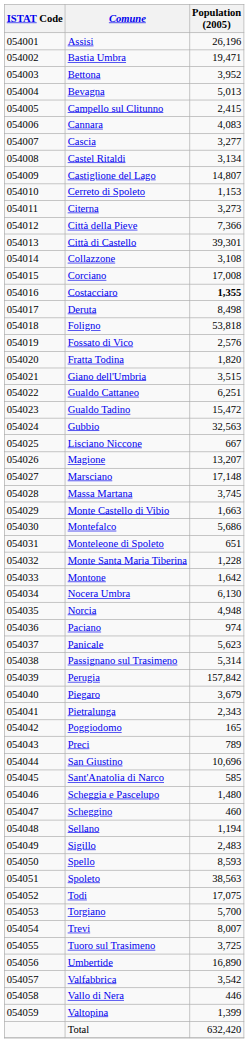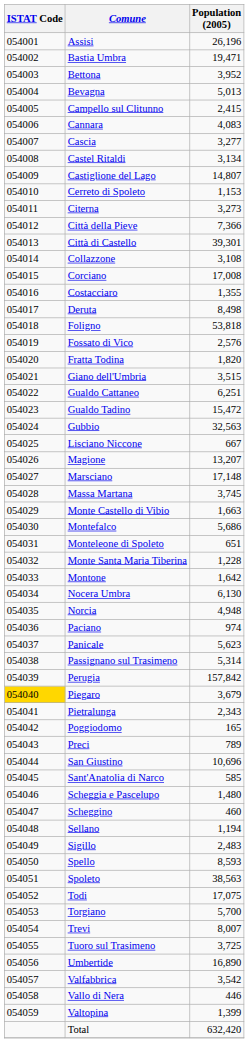Costacciaro | Population (2005): bold -> normal
Piegaro | ISTAT Code: no background -> gold background
